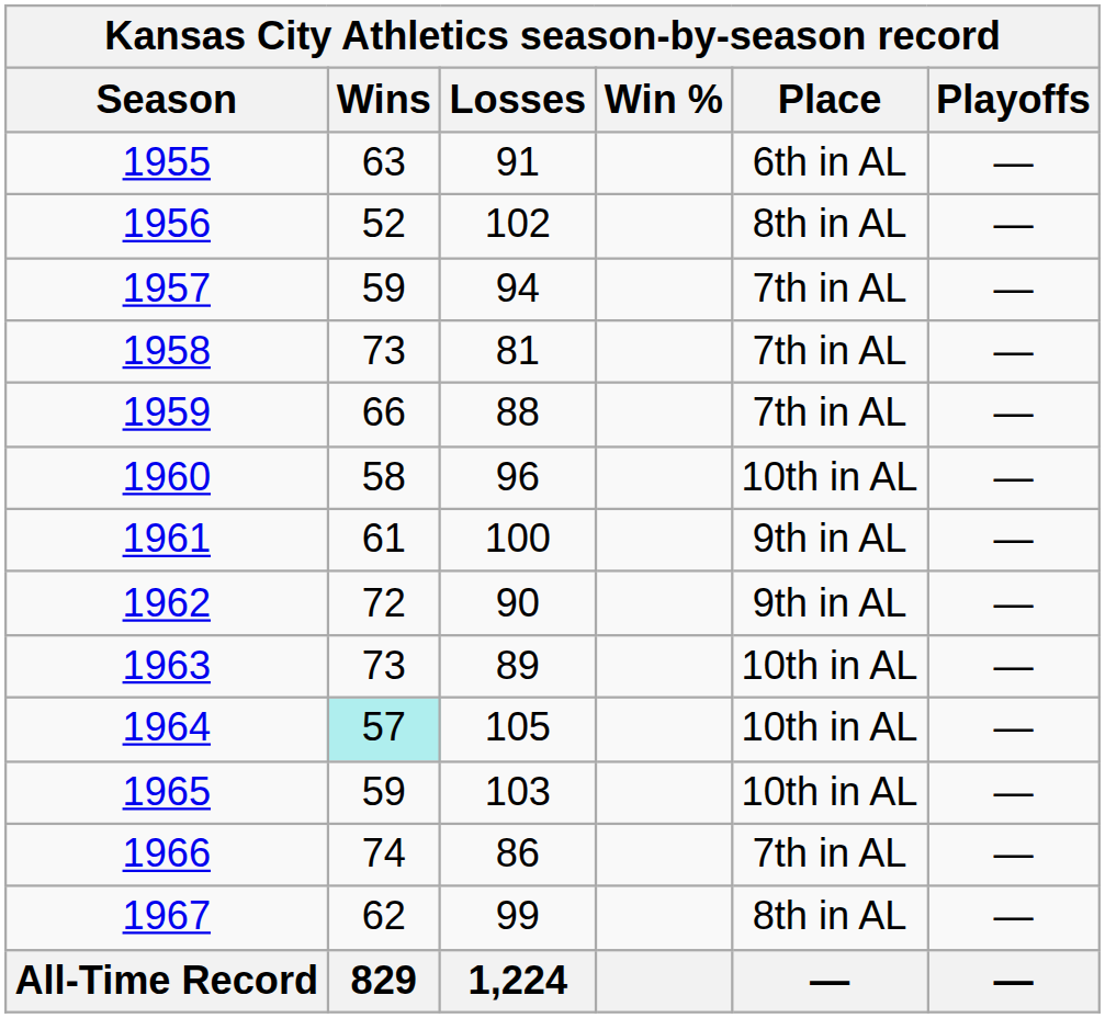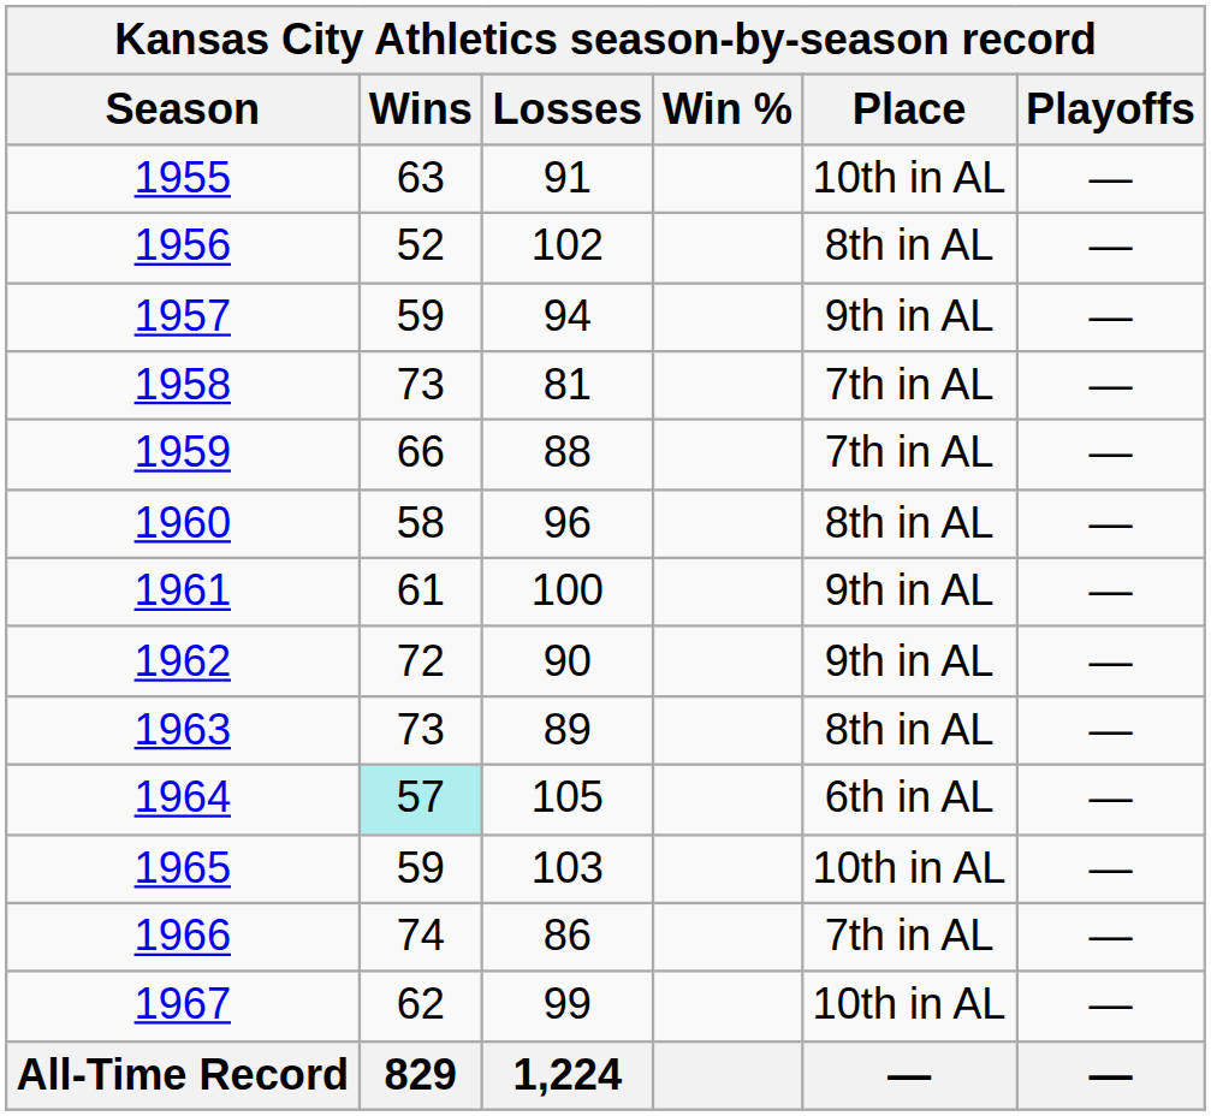1955 | Place: 6th in AL -> 10th in AL
1957 | Place: 7th in AL -> 9th in AL
1960 | Place: 10th in AL -> 8th in AL
1963 | Place: 10th in AL -> 8th in AL
1964 | Place: 10th in AL -> 6th in AL
1967 | Place: 8th in AL -> 10th in AL
